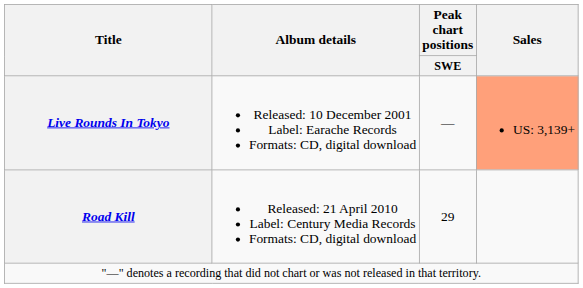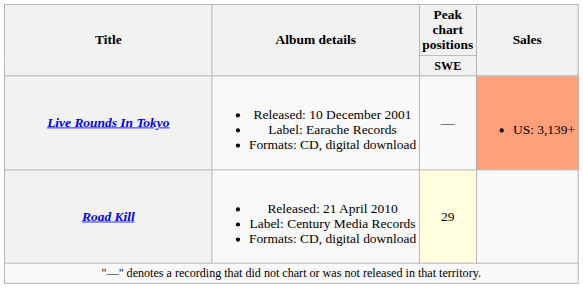Road Kill | Peak chart positions / SWE: no background -> lightyellow background
